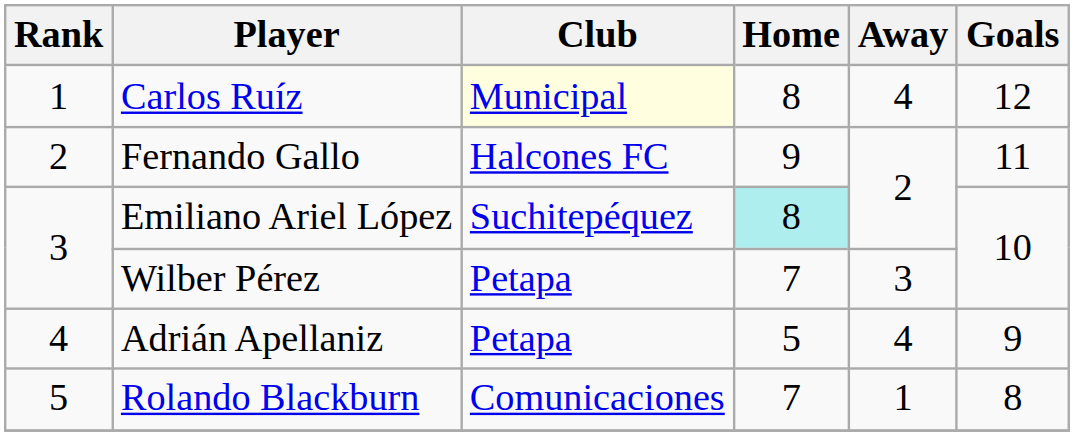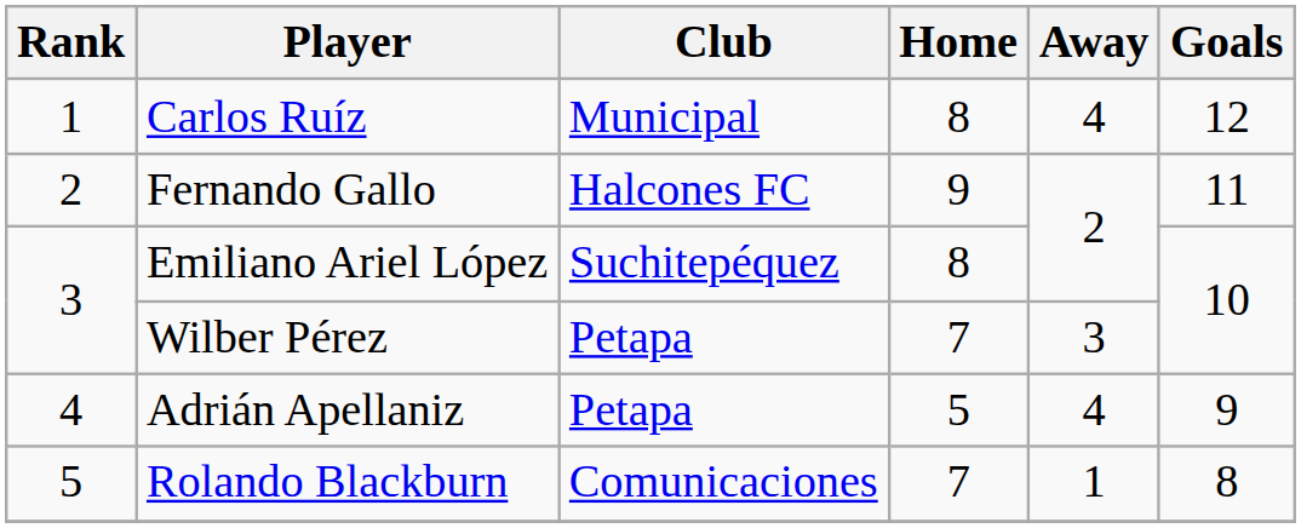Carlos Ruíz | Club: lightyellow background -> no background
Emiliano Ariel López | Home: paleturquoise background -> no background
